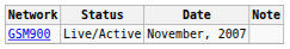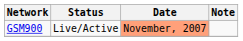GSM900 | Date: no background -> lightsalmon background
